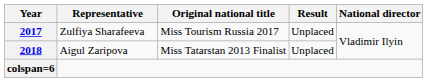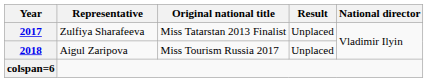2017 | Original national title: Miss Tourism Russia 2017 -> Miss Tatarstan 2013 Finalist
2018 | Original national title: Miss Tatarstan 2013 Finalist -> Miss Tourism Russia 2017
